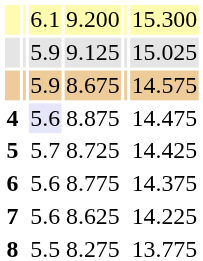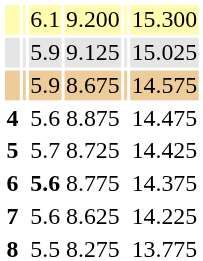8.875 | column 2: lavender background -> no background
8.775 | column 2: normal -> bold
